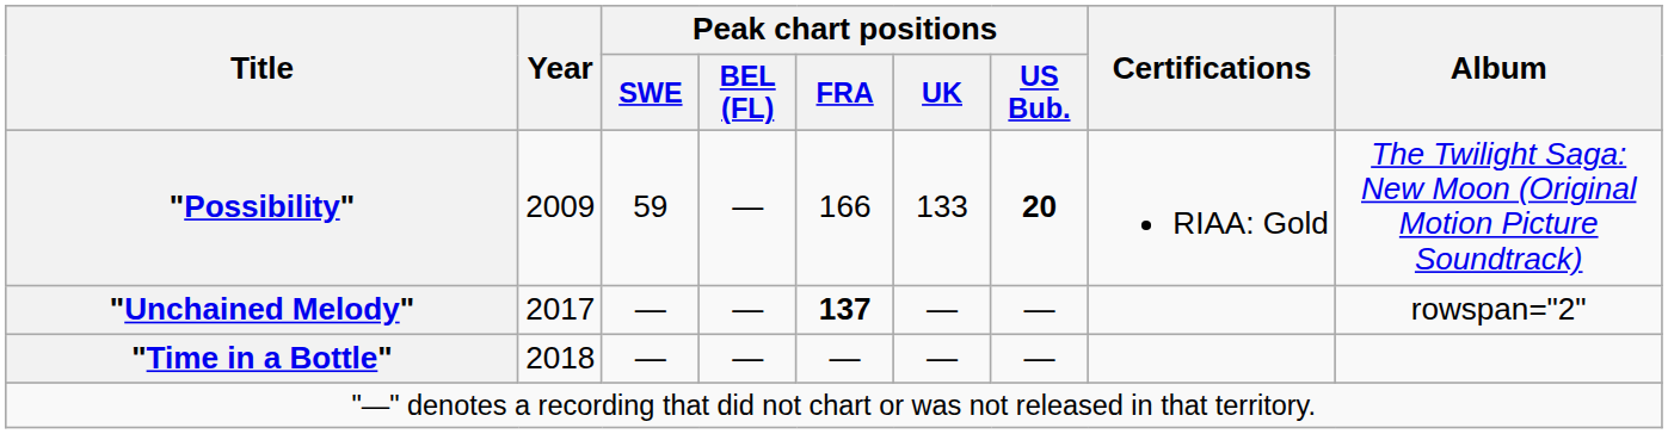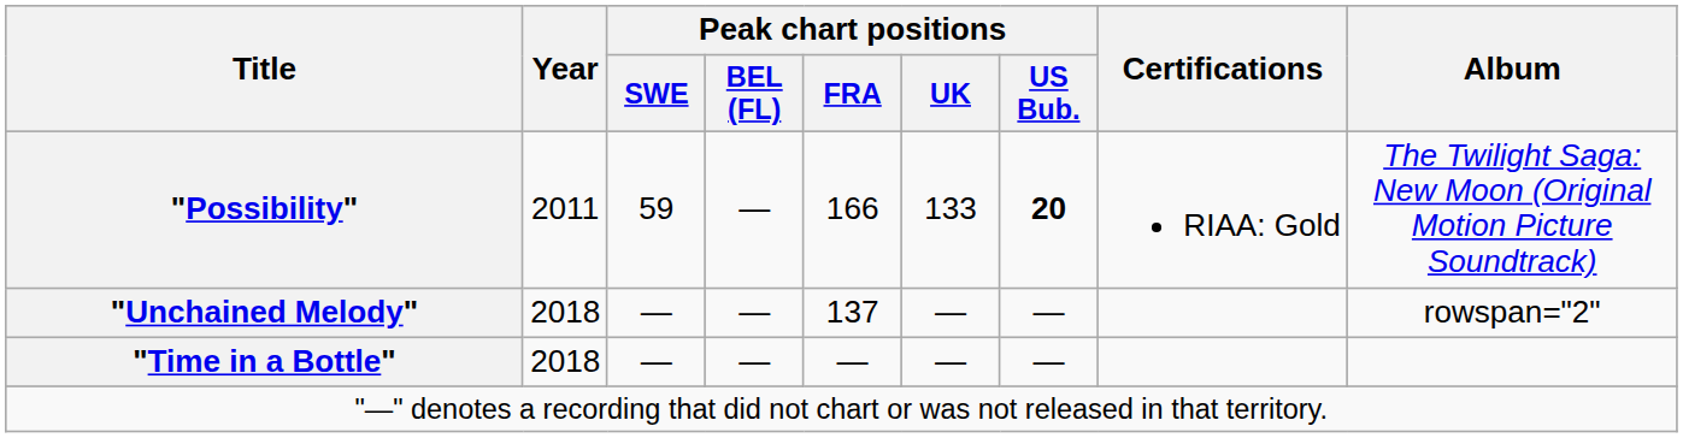"Possibility" | Year: 2009 -> 2011
"Unchained Melody" | Year: 2017 -> 2018
"Unchained Melody" | Peak chart positions / FRA: bold -> normal
